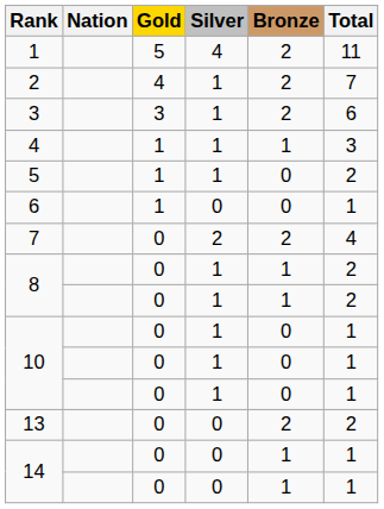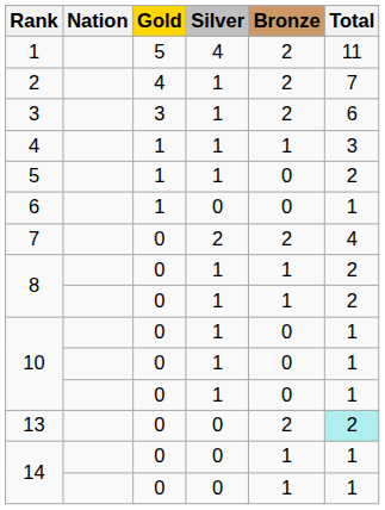13 | Total: no background -> paleturquoise background
